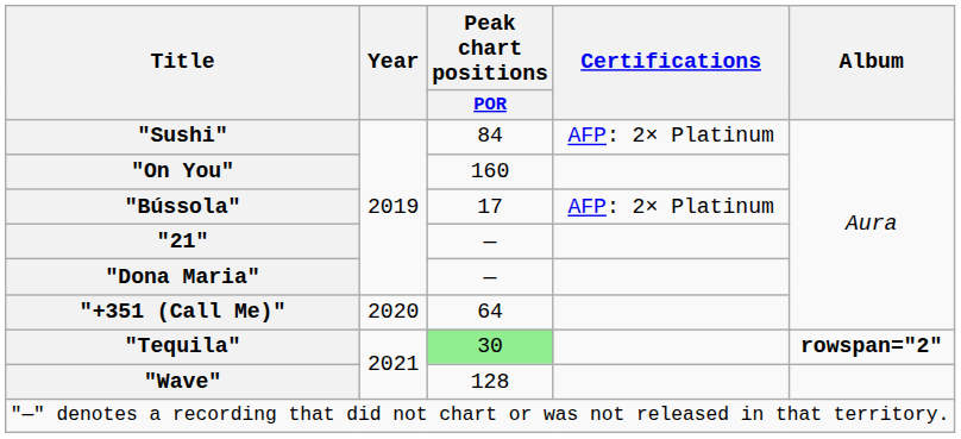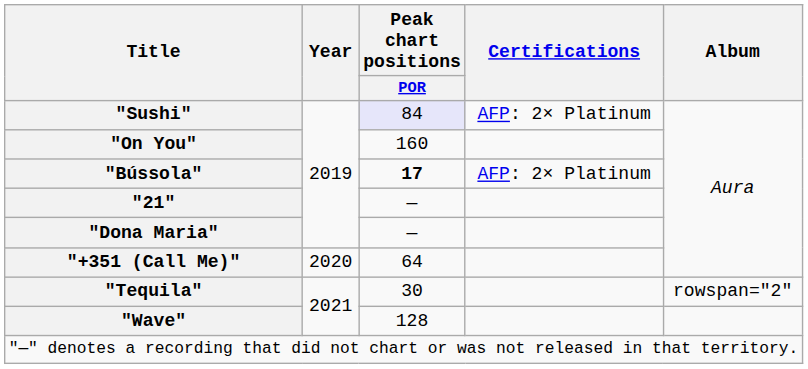"Sushi" | Peak chart positions / POR: no background -> lavender background
"Bússola" | Peak chart positions / POR: normal -> bold
"Tequila" | Peak chart positions / POR: lightgreen background -> no background
"Tequila" | Album: bold -> normal
